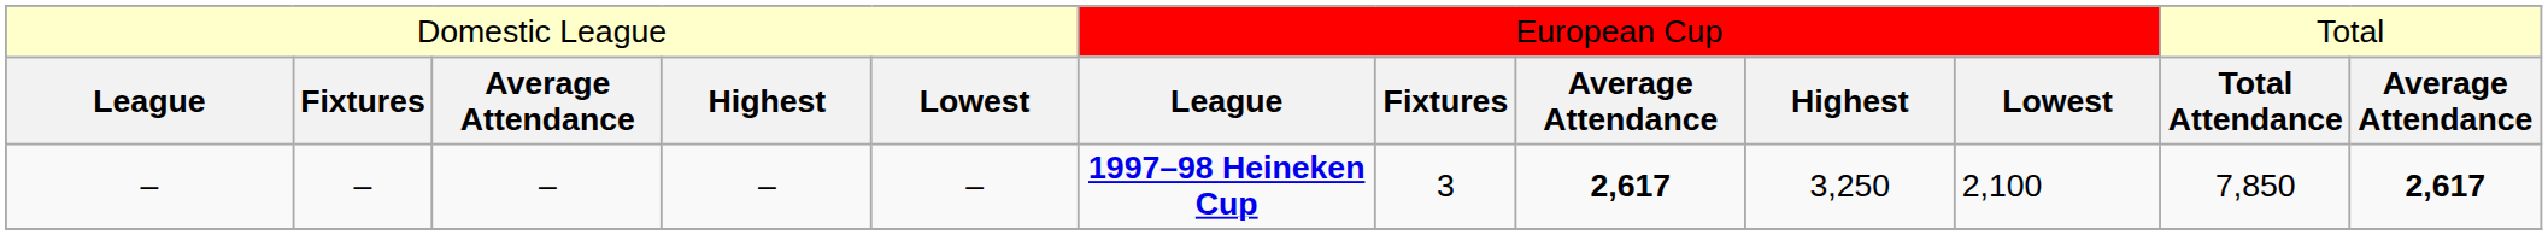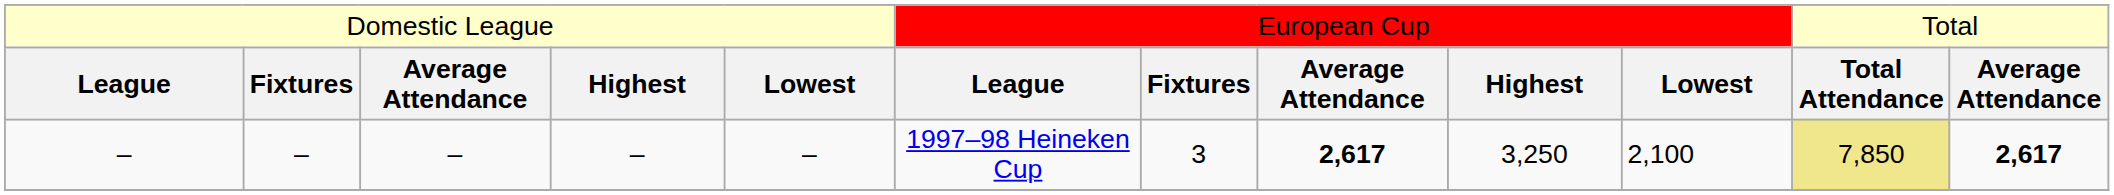row 3 | column 6: bold -> normal
row 3 | column 11: no background -> khaki background
